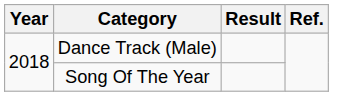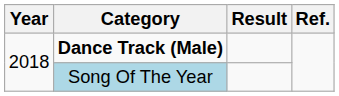Dance Track (Male) | Category: normal -> bold
Song Of The Year | Category: no background -> lightblue background
